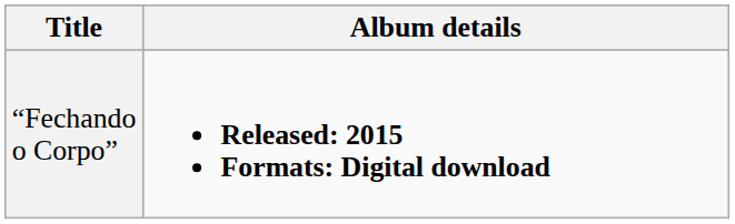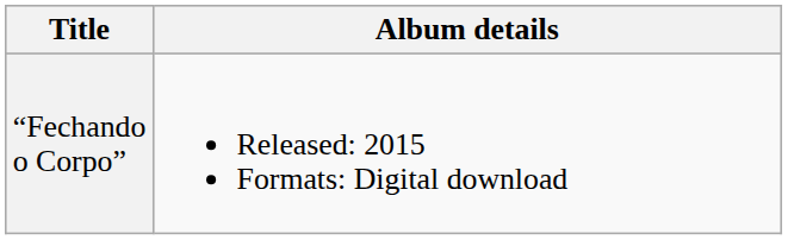“Fechando o Corpo” | Album details: bold -> normal
